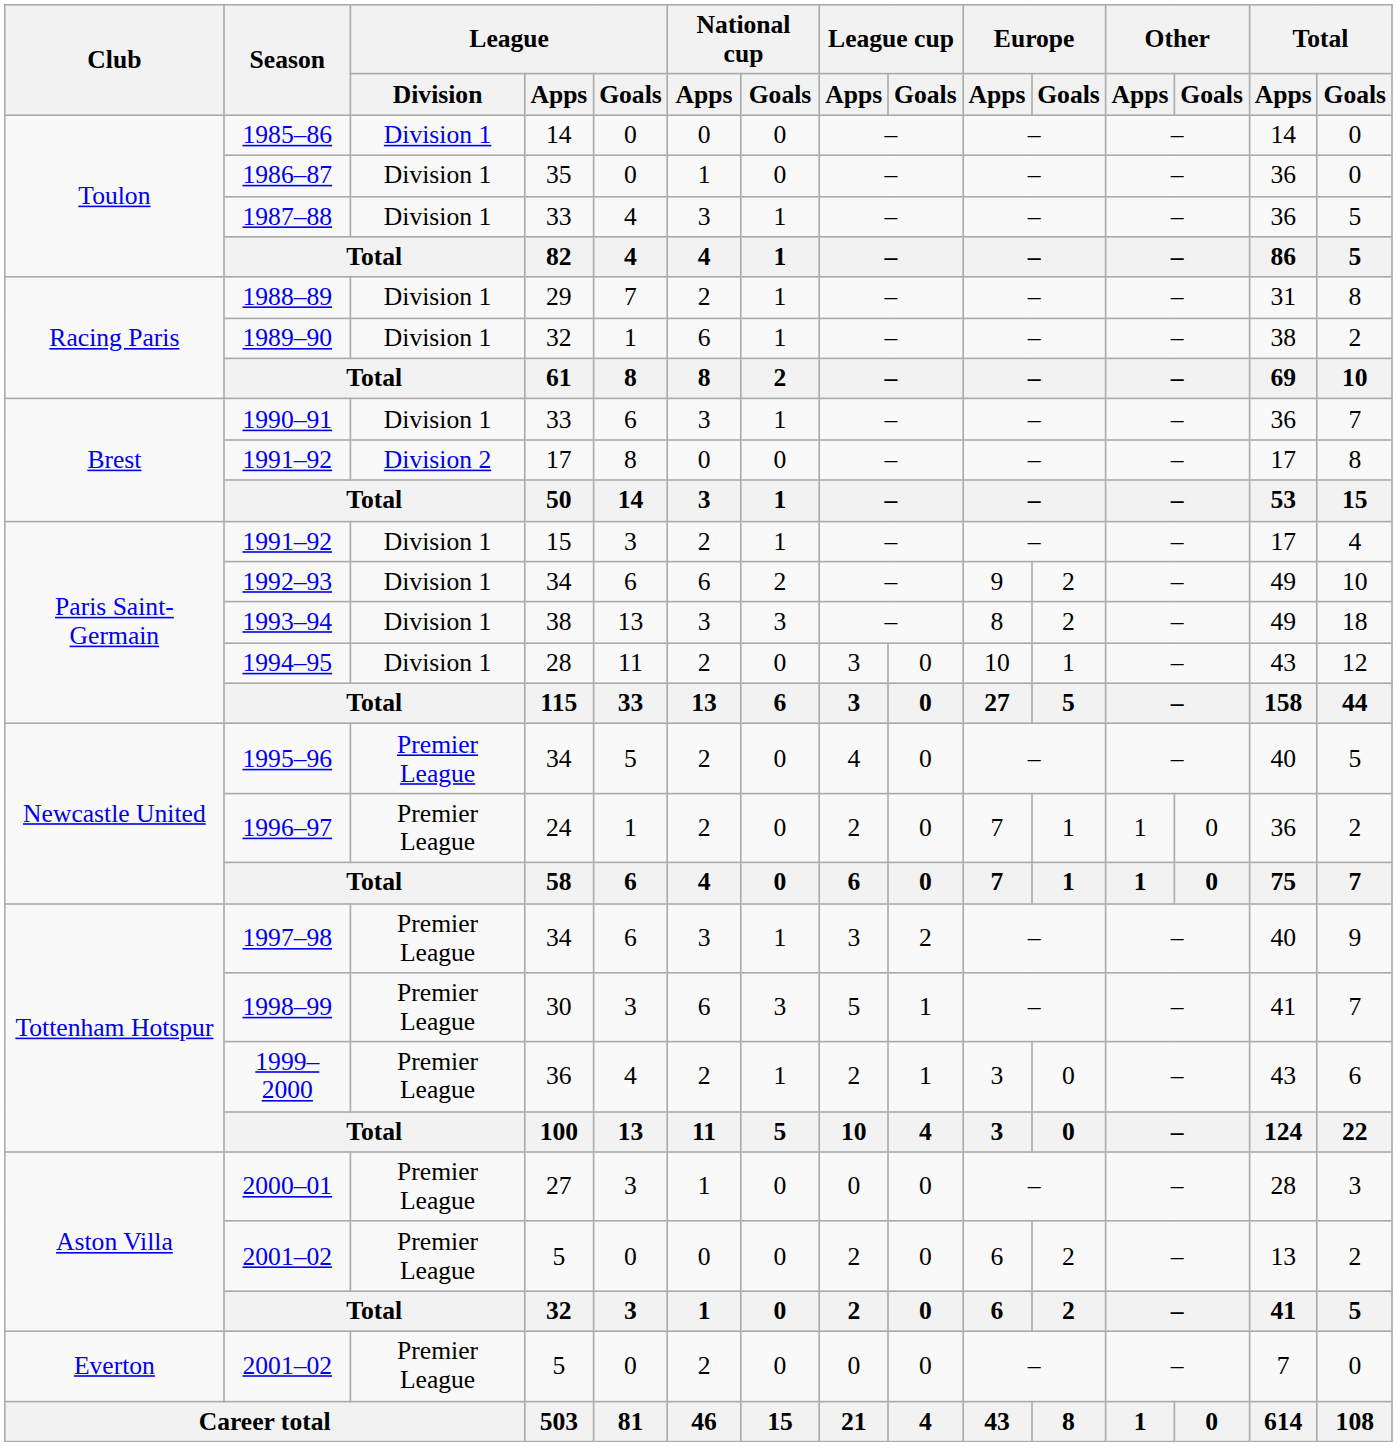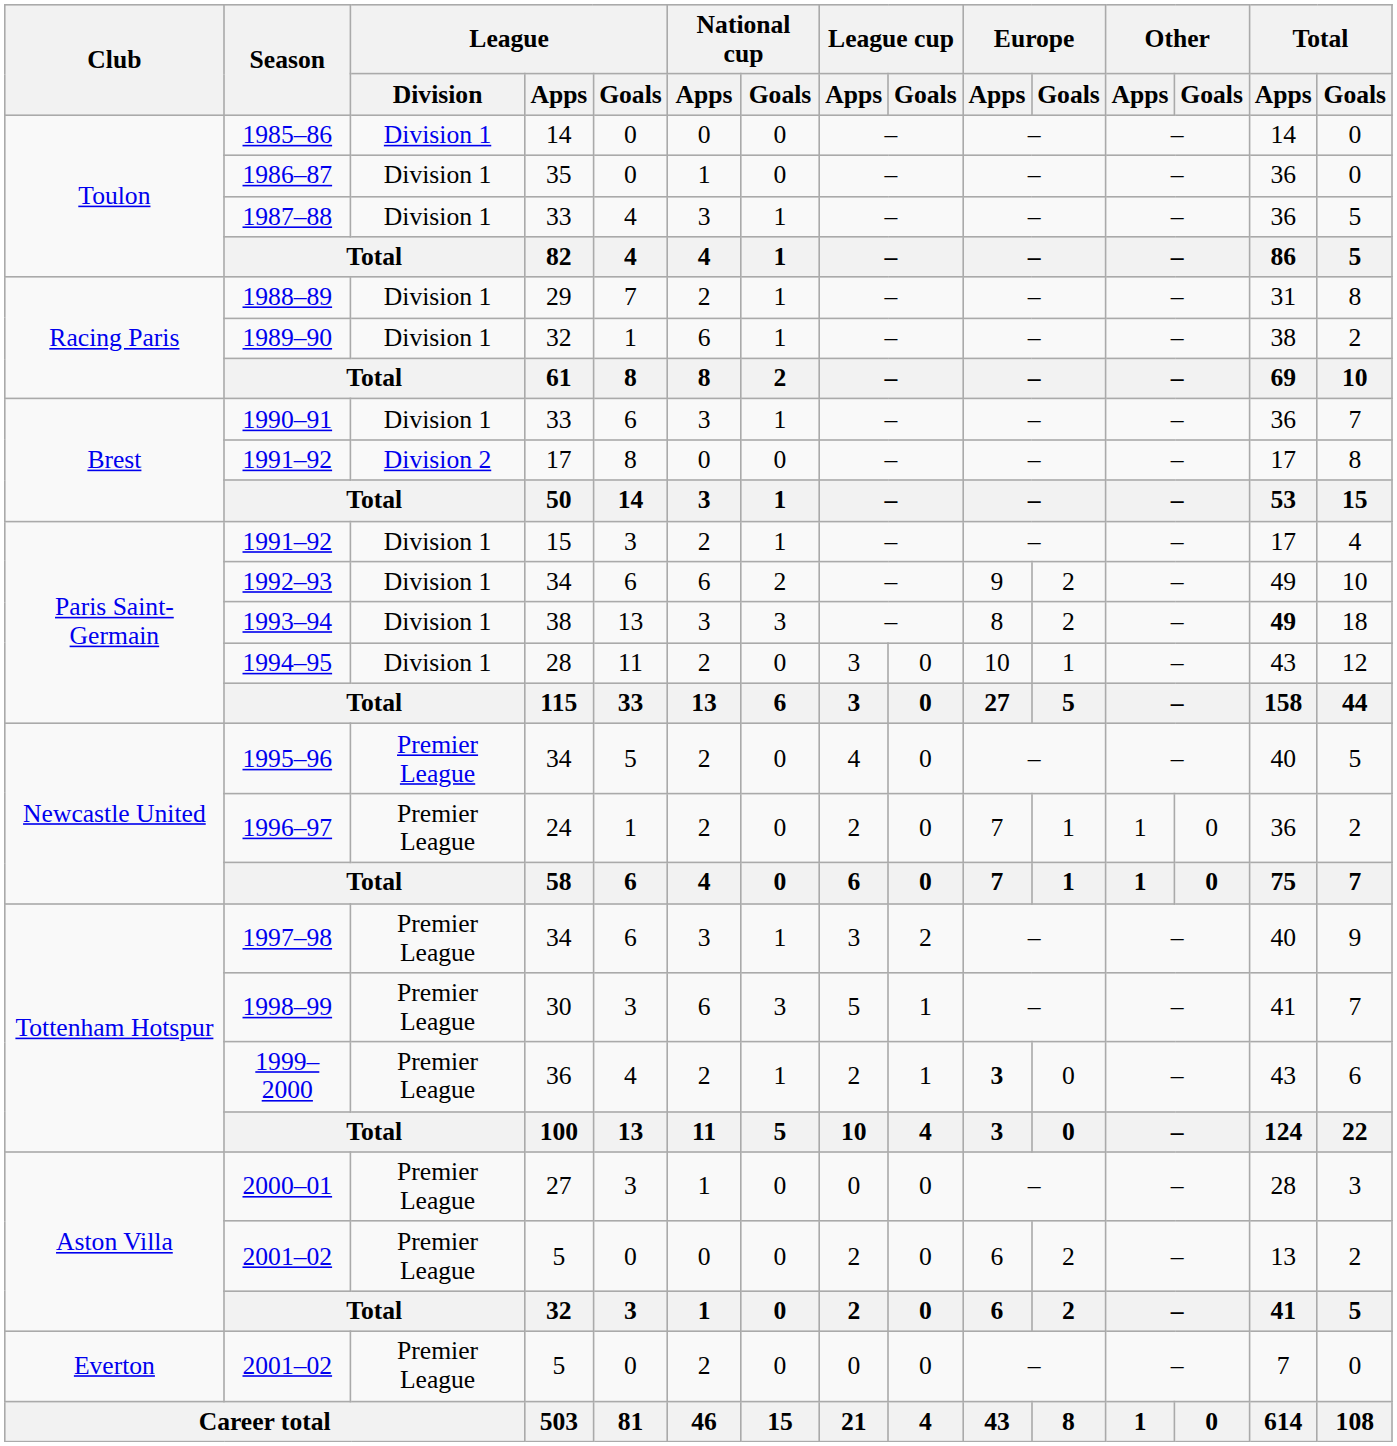1993–94 | Total / Apps: normal -> bold
1999–2000 | Europe / Apps: normal -> bold
